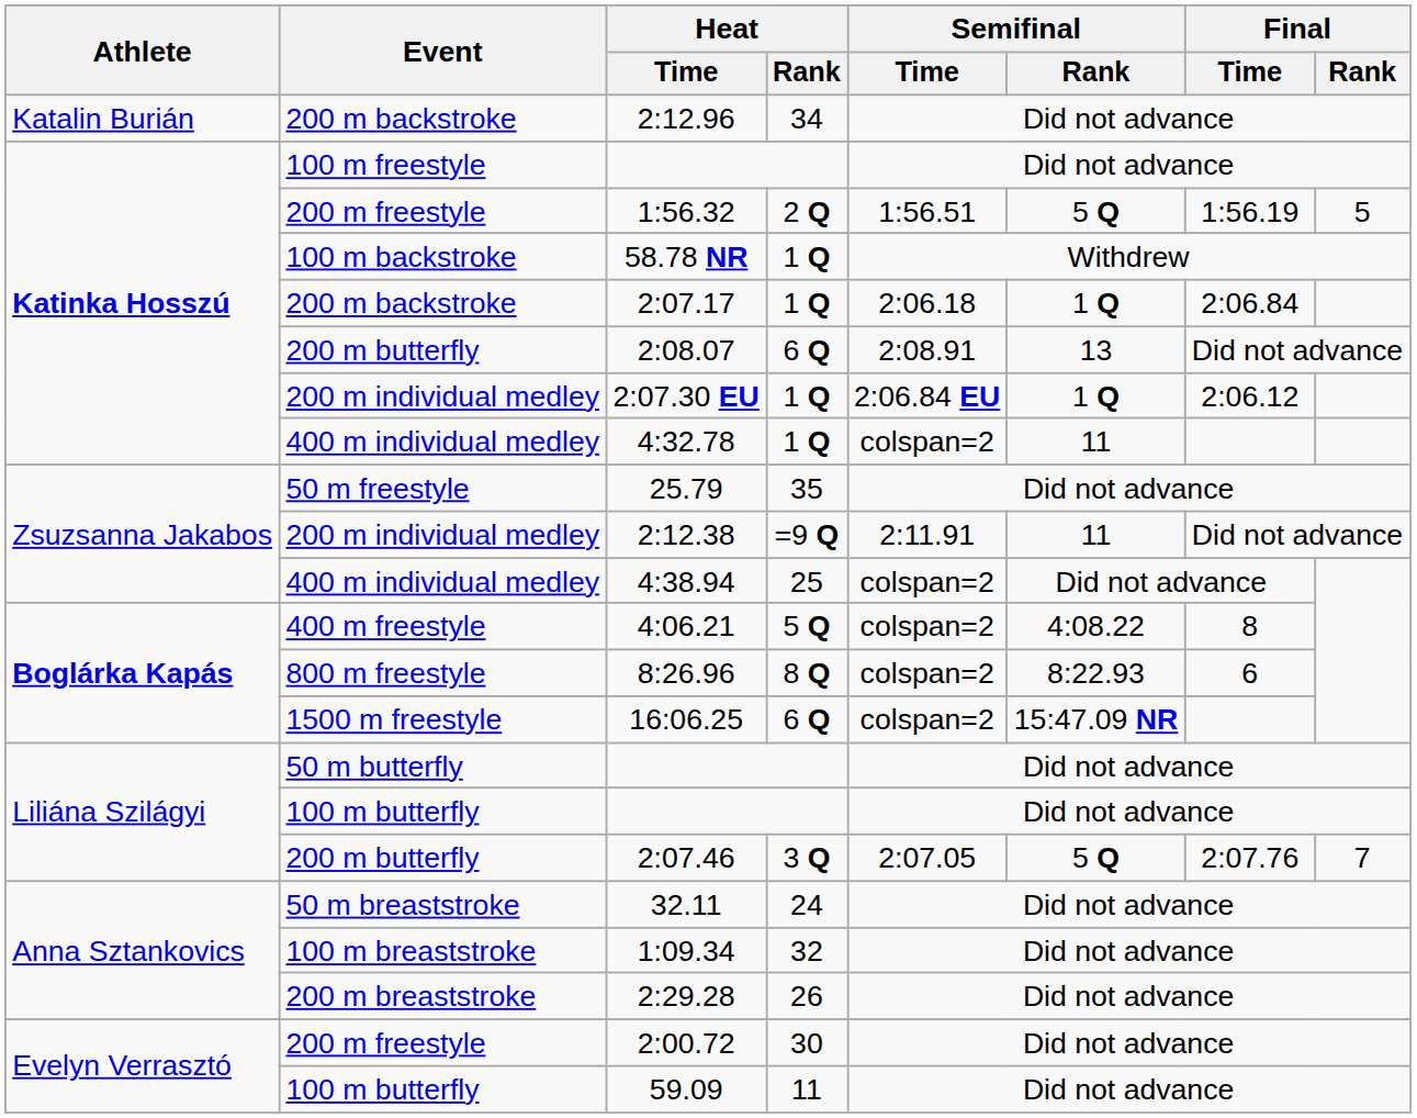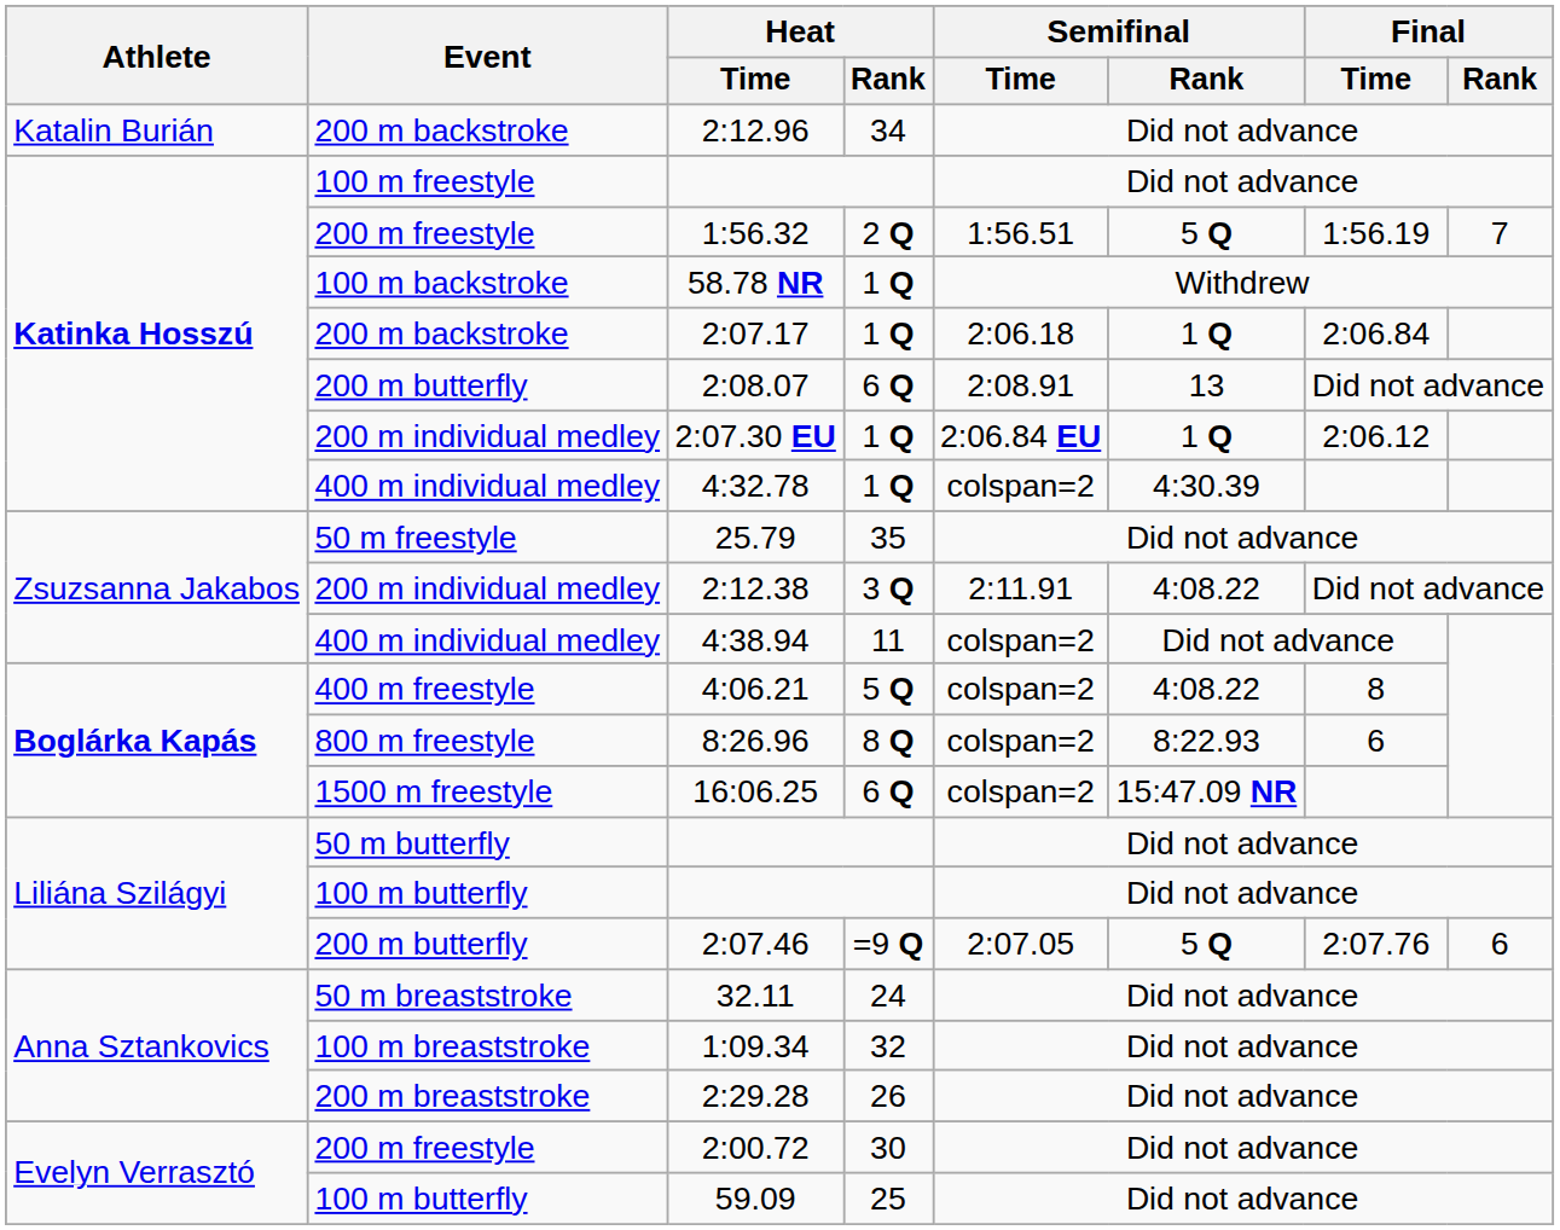1:56.32 | Final / Rank: 5 -> 7
4:32.78 | Semifinal / Rank: 11 -> 4:30.39
2:12.38 | Heat / Rank: =9 Q -> 3 Q
2:12.38 | Semifinal / Rank: 11 -> 4:08.22
4:38.94 | Heat / Rank: 25 -> 11
2:07.46 | Heat / Rank: 3 Q -> =9 Q
2:07.46 | Final / Rank: 7 -> 6
59.09 | Heat / Rank: 11 -> 25
